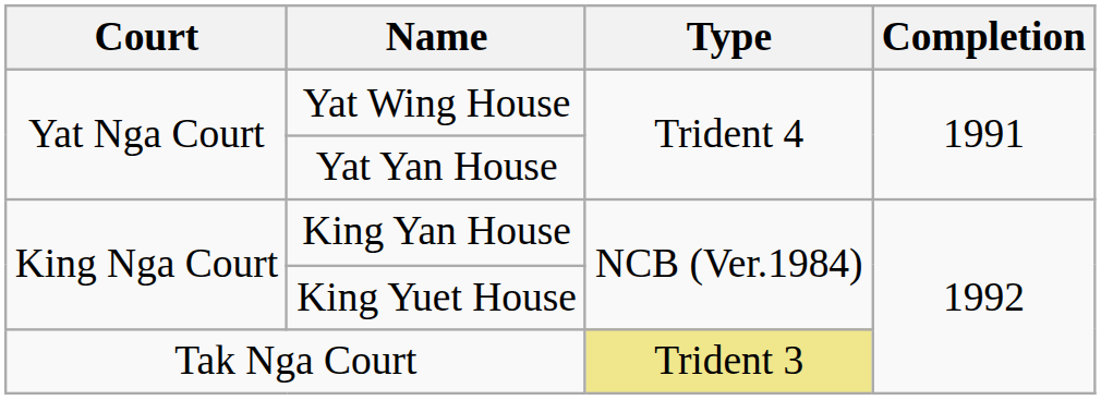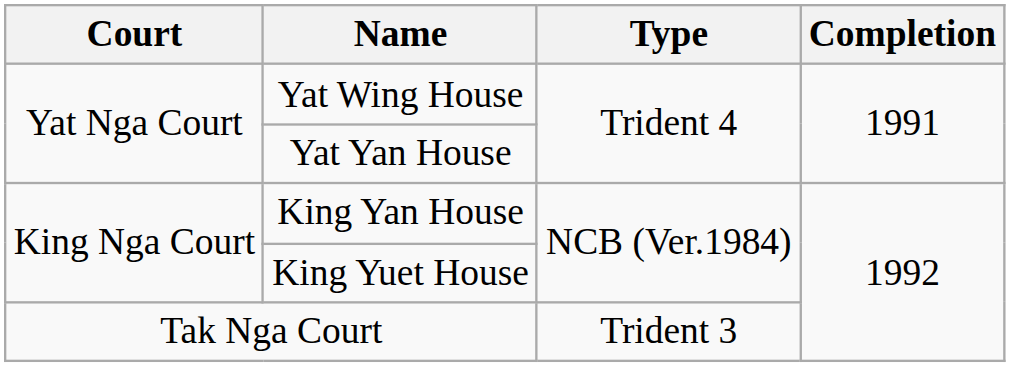Tak Nga Court | Type: khaki background -> no background
